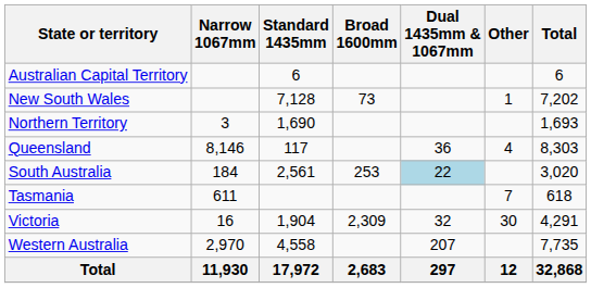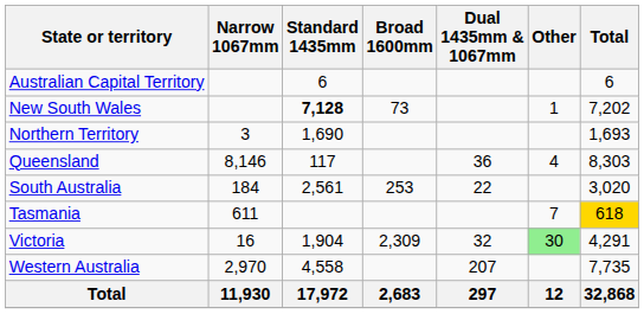New South Wales | Standard 1435mm: normal -> bold
South Australia | Dual 1435mm & 1067mm: lightblue background -> no background
Tasmania | Total: no background -> gold background
Victoria | Other: no background -> lightgreen background
